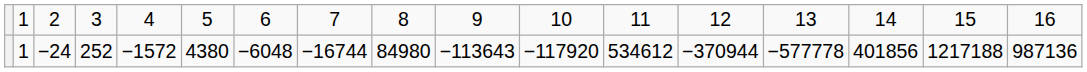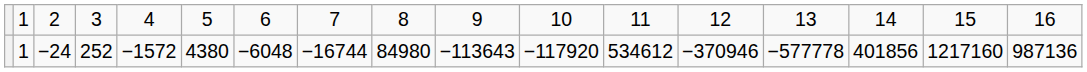row 2 | column 13: −370944 -> −370946
row 2 | column 16: 1217188 -> 1217160
